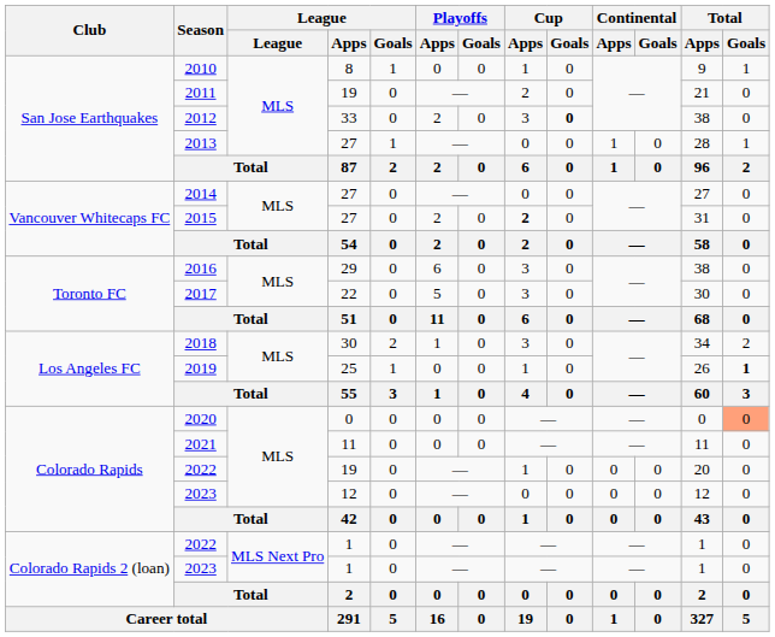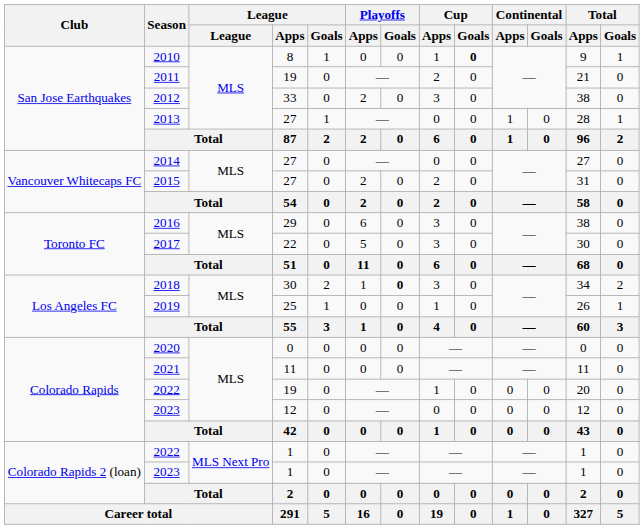2010 | Cup / Goals: normal -> bold
2012 | Cup / Goals: bold -> normal
2015 | Cup / Apps: bold -> normal
2018 | Playoffs / Goals: normal -> bold
2019 | Total / Goals: bold -> normal
2020 | Total / Goals: lightsalmon background -> no background
